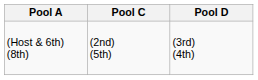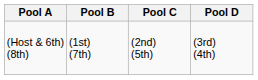+ column: Pool B | (1st) (7th)
